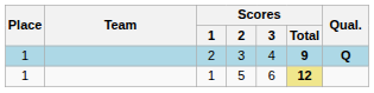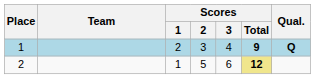row 4 | Place: 1 -> 2
